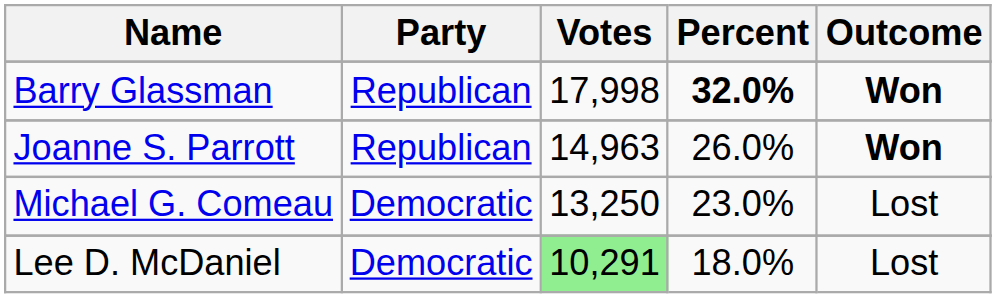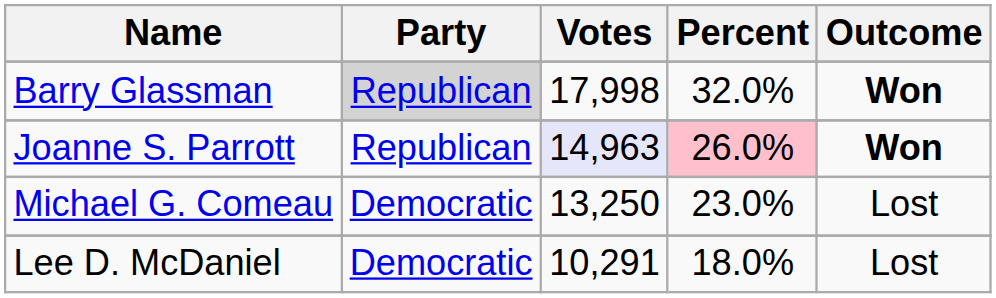Barry Glassman | Party: no background -> lightgrey background
Barry Glassman | Percent: bold -> normal
Joanne S. Parrott | Votes: no background -> lavender background
Joanne S. Parrott | Percent: no background -> pink background
Lee D. McDaniel | Votes: lightgreen background -> no background
